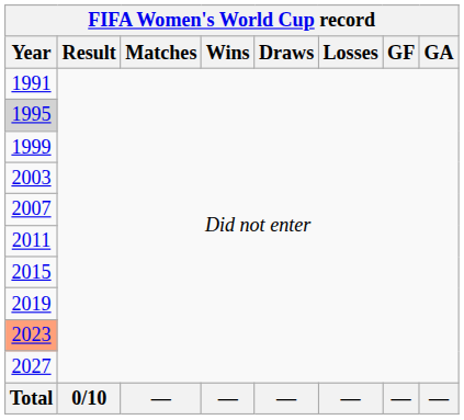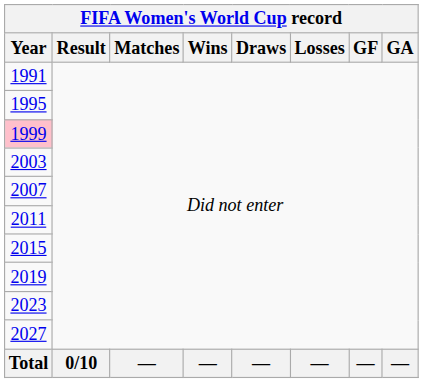1995 | FIFA Women's World Cup record / Year: lightgrey background -> no background
1999 | FIFA Women's World Cup record / Year: no background -> pink background
2023 | FIFA Women's World Cup record / Year: lightsalmon background -> no background
